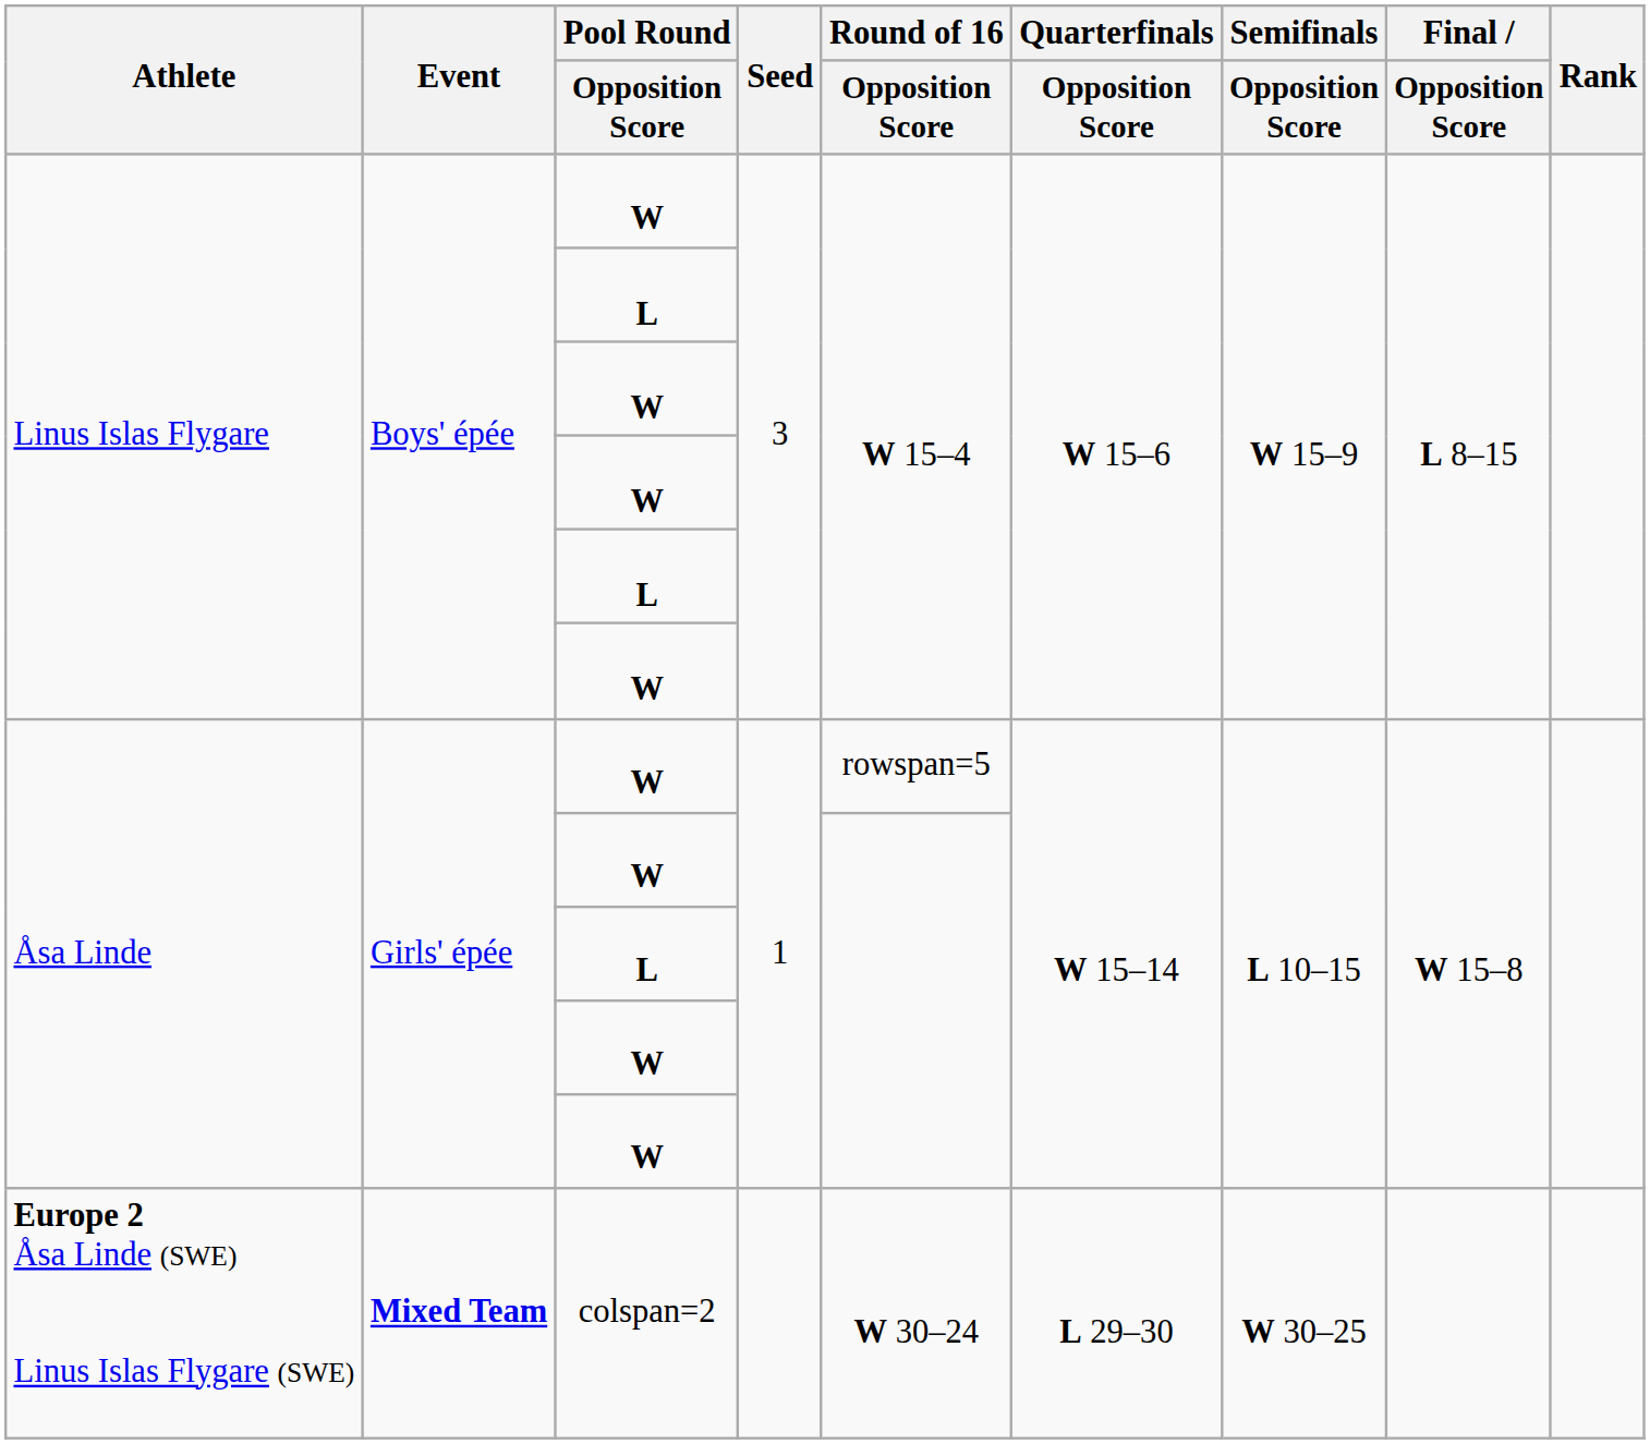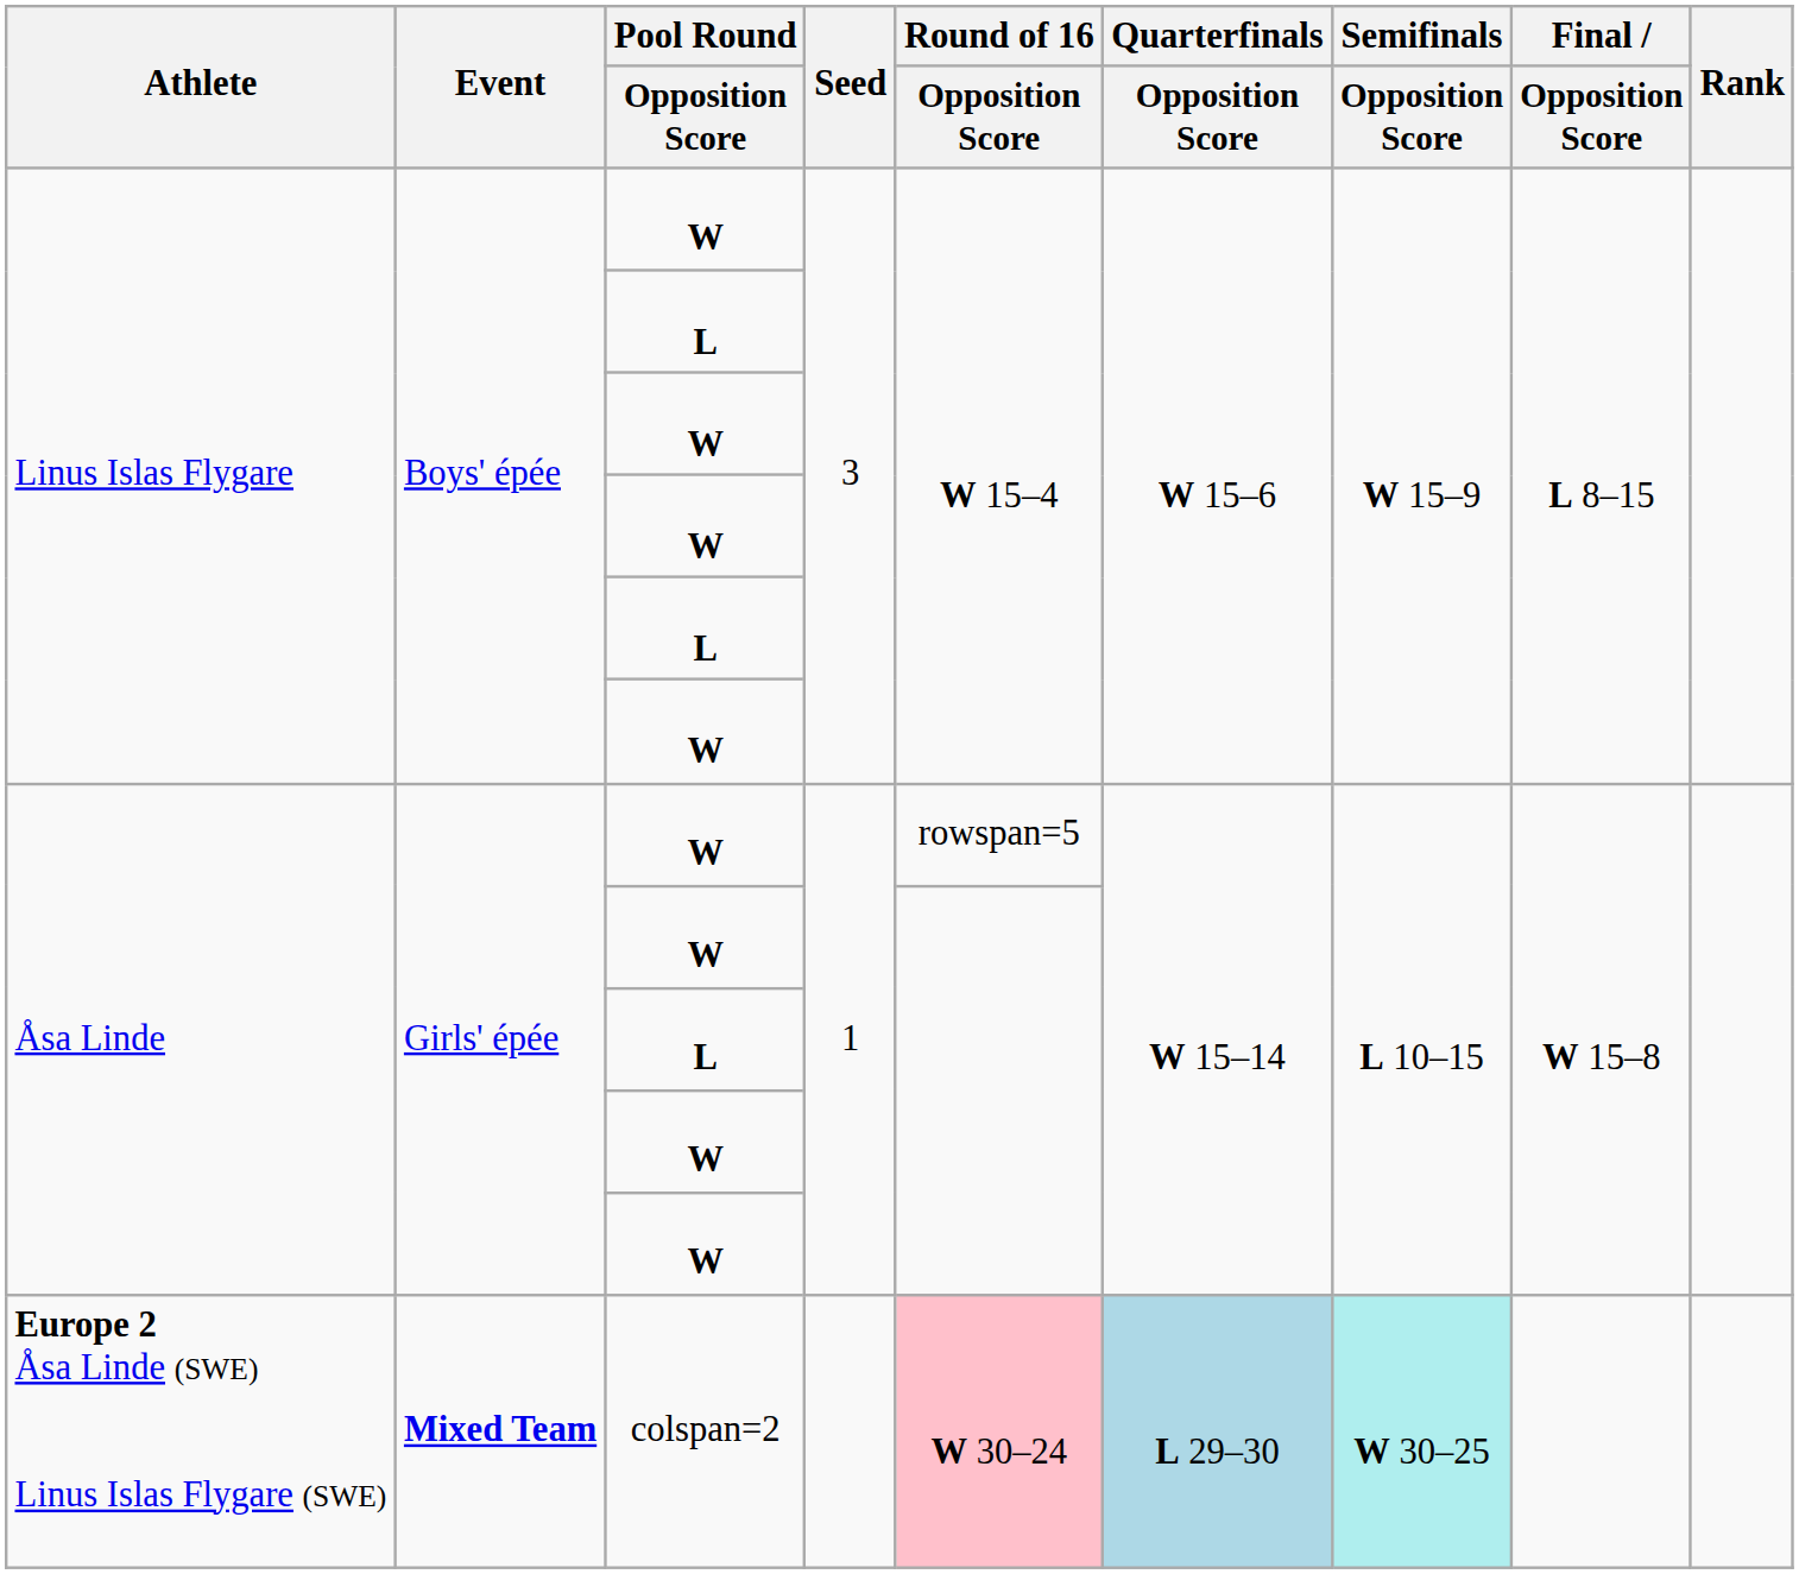Europe 2 Åsa Linde (SWE) Linus Islas Flygare (SWE) | Round of 16 / Opposition Score: no background -> pink background
Europe 2 Åsa Linde (SWE) Linus Islas Flygare (SWE) | Quarterfinals / Opposition Score: no background -> lightblue background
Europe 2 Åsa Linde (SWE) Linus Islas Flygare (SWE) | Semifinals / Opposition Score: no background -> paleturquoise background
